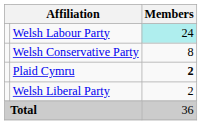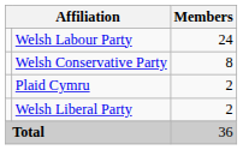Welsh Labour Party | Members: paleturquoise background -> no background
Plaid Cymru | Members: bold -> normal
